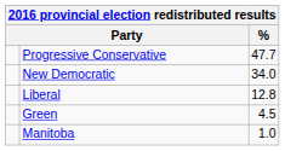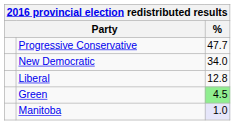Green | %: no background -> lightgreen background
Manitoba | %: no background -> lavender background
